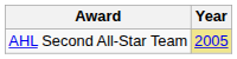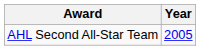row 2 | Year: khaki background -> no background
